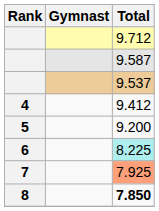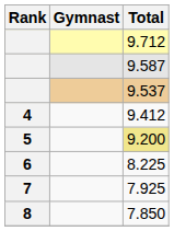9.200 | Total: no background -> khaki background
8.225 | Total: paleturquoise background -> no background
7.925 | Total: lightsalmon background -> no background
7.850 | Total: bold -> normal
